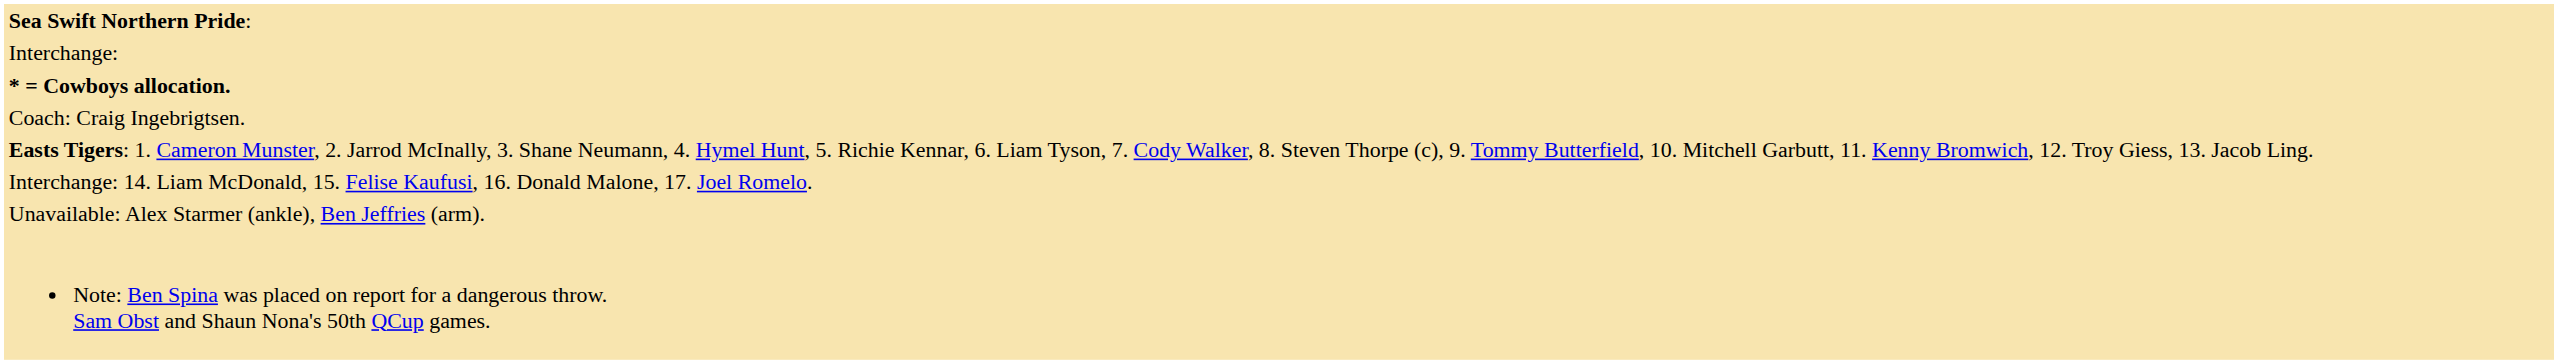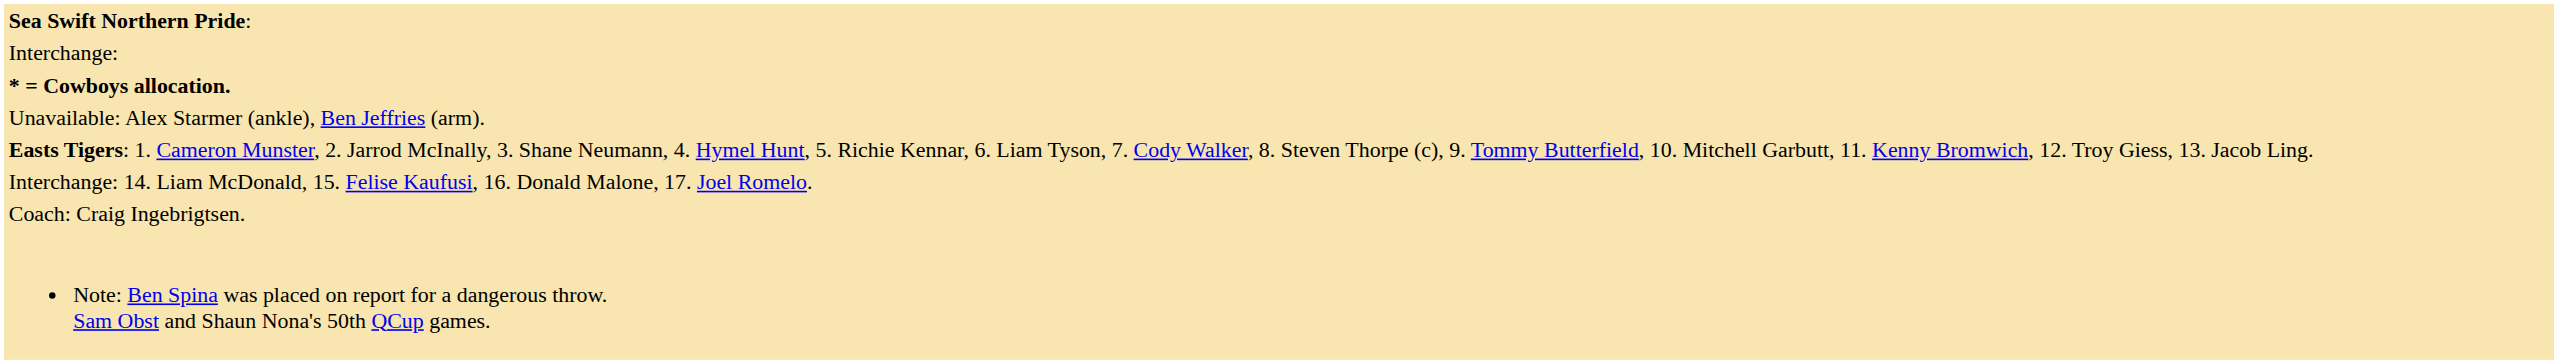row 4 | column 1: Coach: Craig Ingebrigtsen. -> Unavailable: Alex Starmer (ankle), Ben Jeffries (arm).
row 7 | column 1: Unavailable: Alex Starmer (ankle), Ben Jeffries (arm). -> Coach: Craig Ingebrigtsen.
